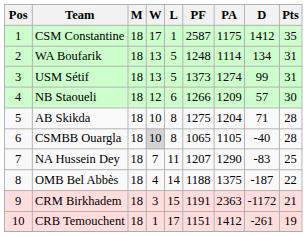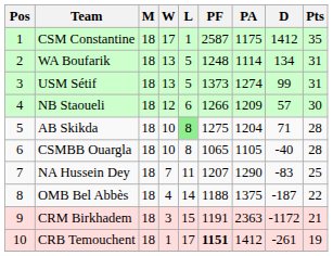AB Skikda | L: no background -> lightgreen background
CSMBB Ouargla | W: lightgrey background -> no background
CRB Temouchent | PF: normal -> bold
